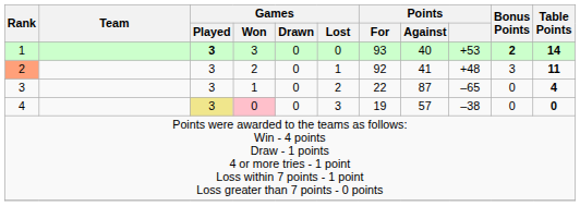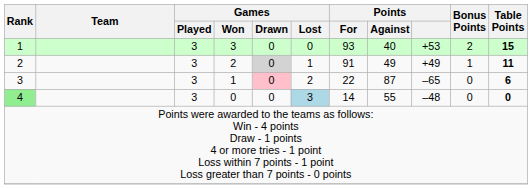row 3 | Games / Played: bold -> normal
row 3 | Bonus Points: bold -> normal
row 3 | Table Points: 14 -> 15
row 4 | Rank: lightsalmon background -> no background
row 4 | Games / Drawn: no background -> lightgrey background
row 4 | Points / For: 92 -> 91
row 4 | Points / Against: 41 -> 49
row 4 | Points: +48 -> +49
row 4 | Bonus Points: 3 -> 1
row 5 | Games / Drawn: no background -> pink background
row 5 | Table Points: 4 -> 6
row 6 | Rank: no background -> lightgreen background
row 6 | Games / Played: khaki background -> no background
row 6 | Games / Won: pink background -> no background
row 6 | Games / Lost: no background -> lightblue background
row 6 | Points / For: 19 -> 14
row 6 | Points / Against: 57 -> 55
row 6 | Points: –38 -> –48
